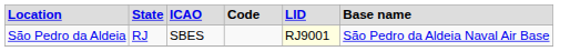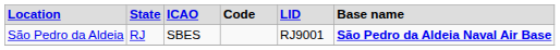São Pedro da Aldeia | column 5: lightyellow background -> no background
São Pedro da Aldeia | column 6: normal -> bold
